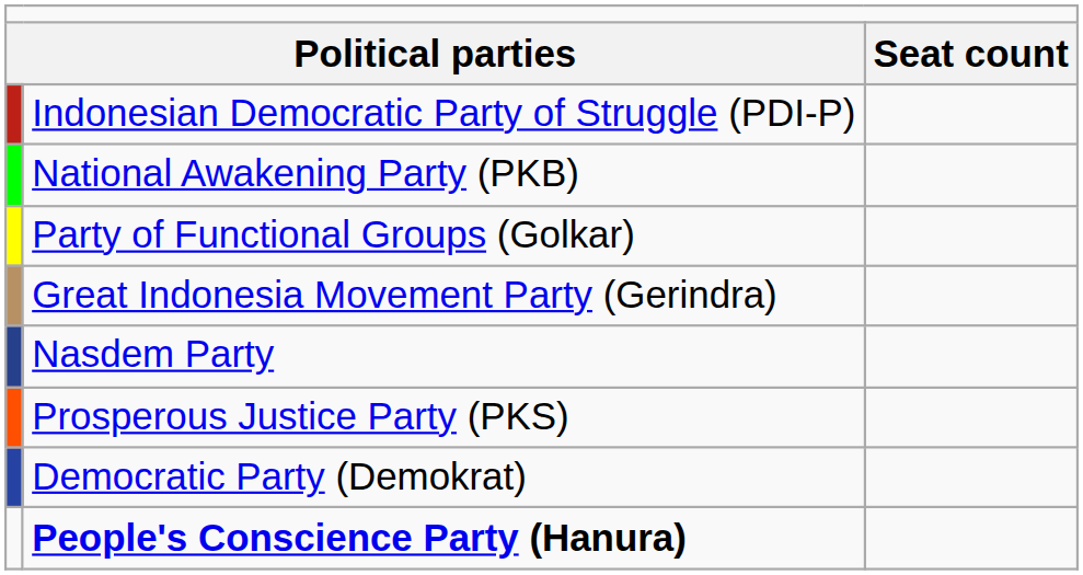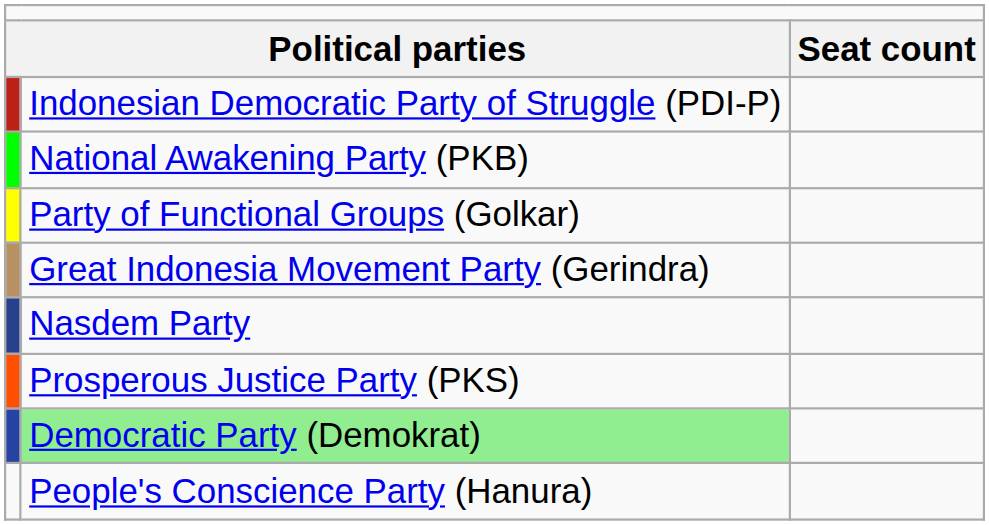Democratic Party (Demokrat) | column 2: no background -> lightgreen background
People's Conscience Party (Hanura) | column 2: bold -> normal
